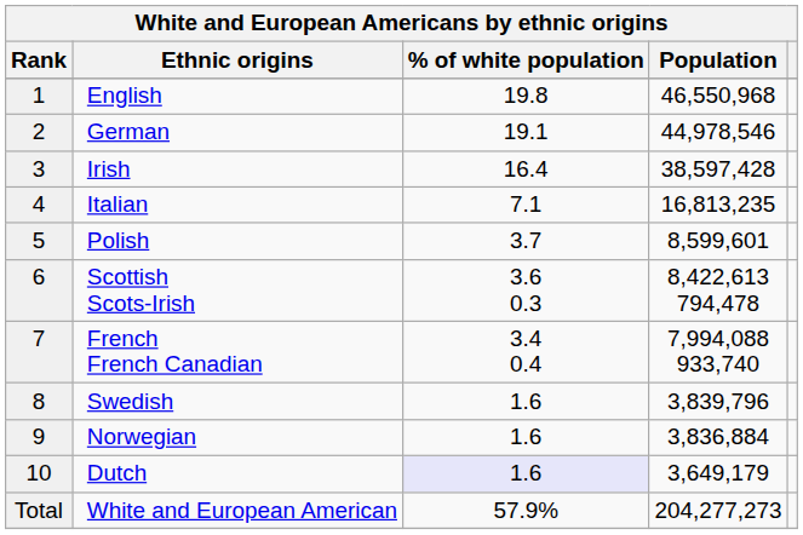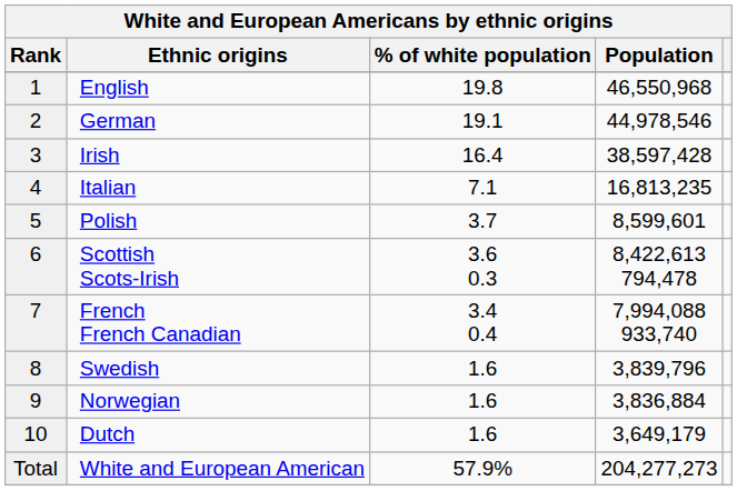Dutch | % of white population: lavender background -> no background
